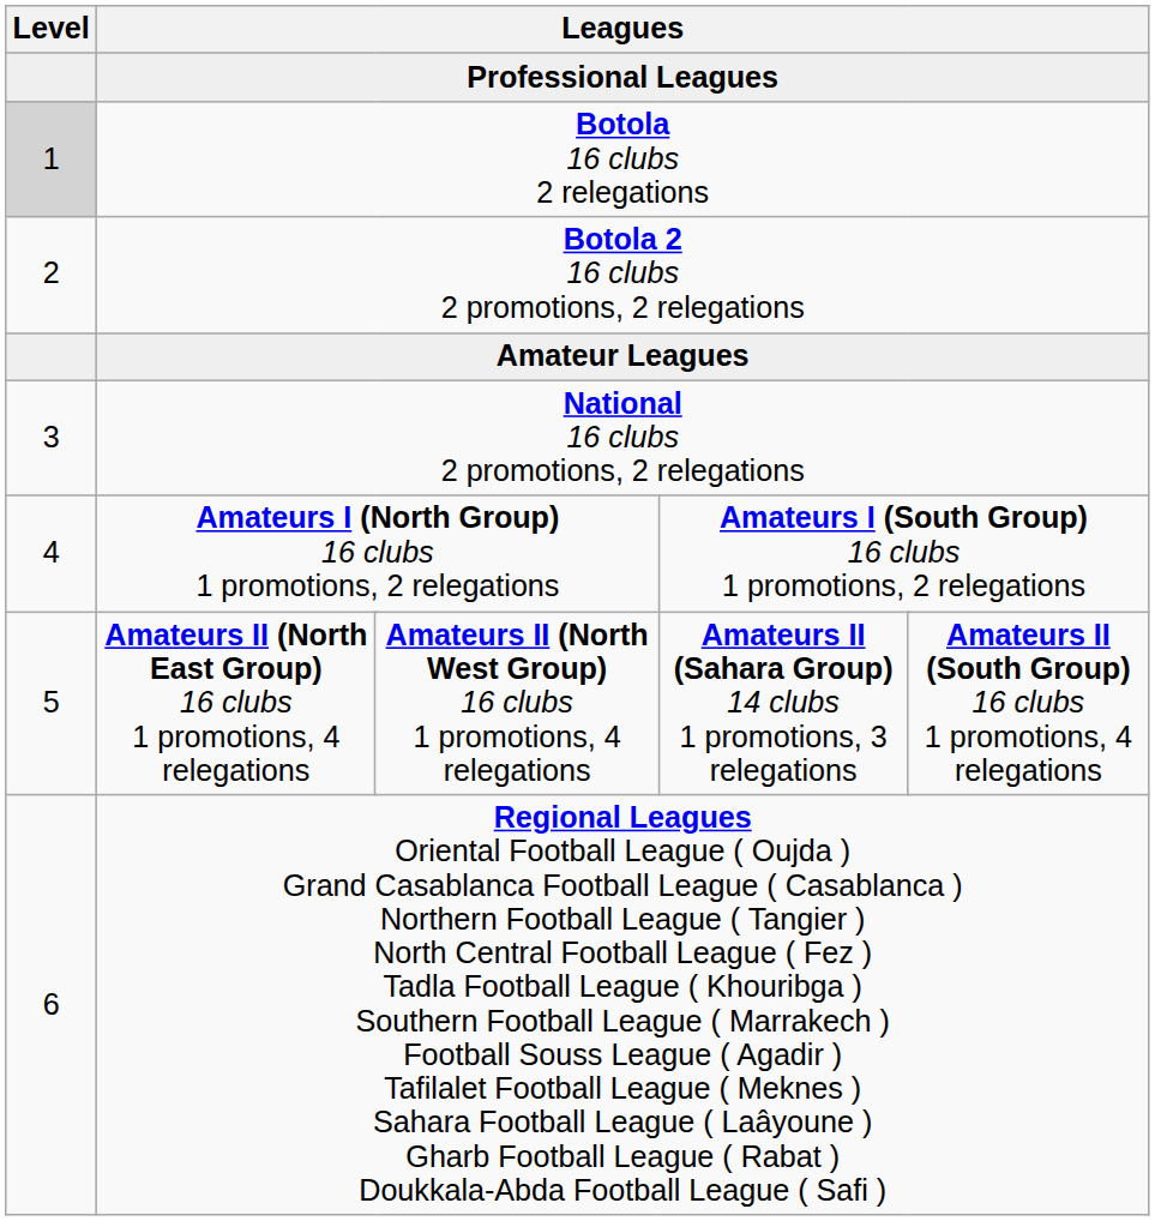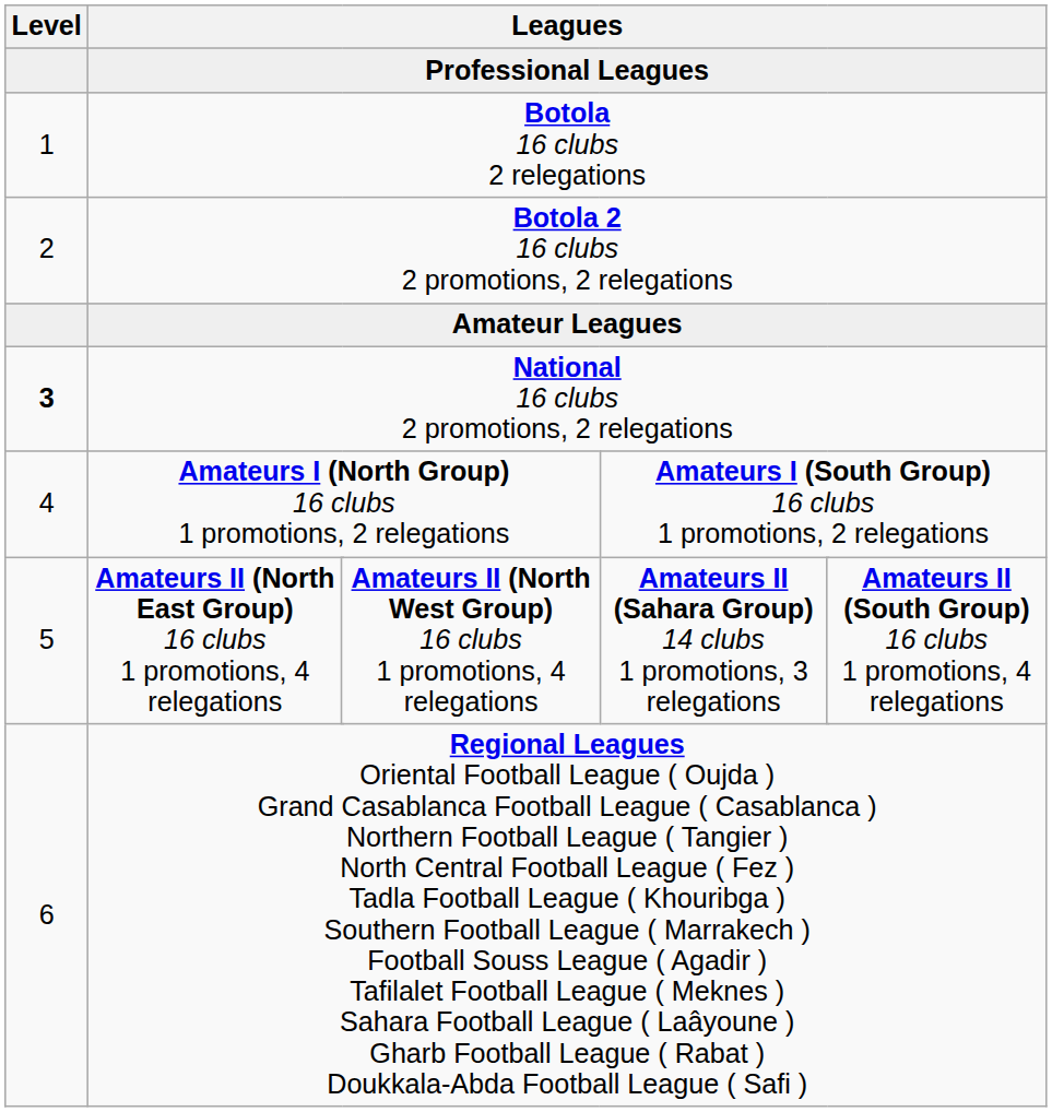Botola 16 clubs 2 relegations | Level: lightgrey background -> no background
National 16 clubs 2 promotions, 2 relegations | Level: normal -> bold
